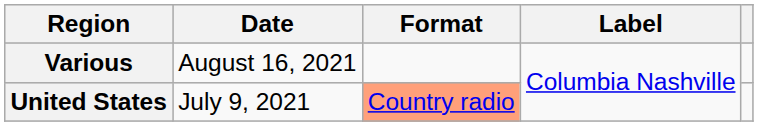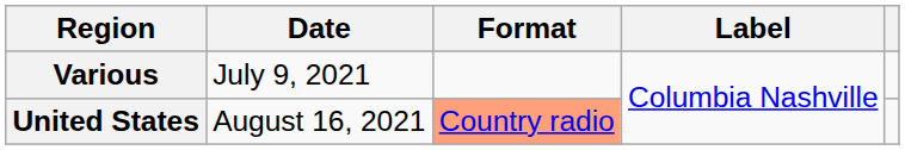Various | Date: August 16, 2021 -> July 9, 2021
United States | Date: July 9, 2021 -> August 16, 2021
